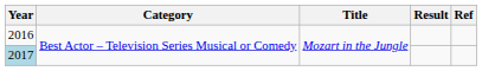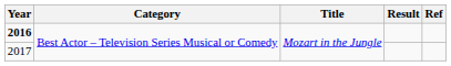2016 | Year: normal -> bold
2017 | Year: lightblue background -> no background
